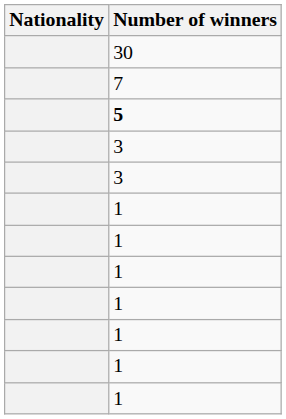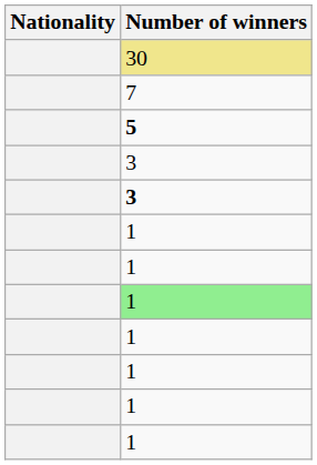row 2 | Number of winners: no background -> khaki background
row 6 | Number of winners: normal -> bold
row 9 | Number of winners: no background -> lightgreen background
